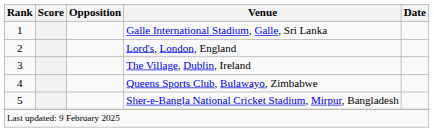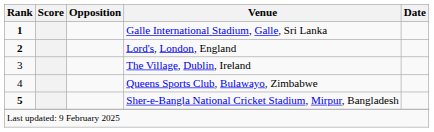Galle International Stadium, Galle, Sri Lanka | Rank: normal -> bold
Lord's, London, England | Rank: normal -> bold
Sher-e-Bangla National Cricket Stadium, Mirpur, Bangladesh | Rank: normal -> bold
